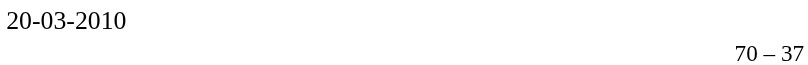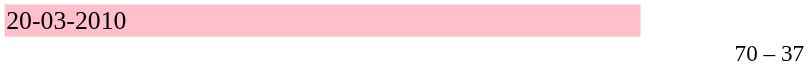20-03-2010 | column 1: no background -> pink background
